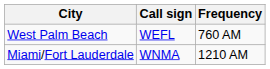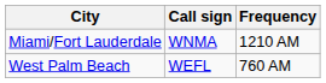rows swapped: Miami/Fort Lauderdale <-> West Palm Beach
